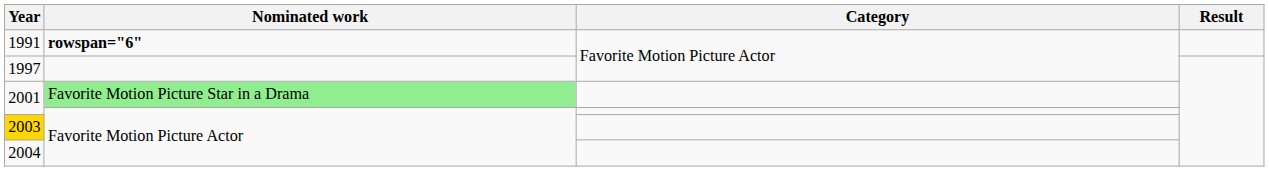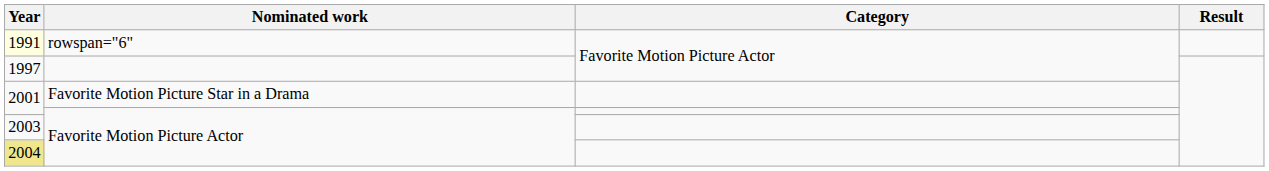1991 | Year: no background -> lightyellow background
1991 | Nominated work: bold -> normal
2001 / Favorite Motion Picture Star in a Drama | Nominated work: lightgreen background -> no background
2003 | Year: gold background -> no background
2004 | Year: no background -> khaki background
